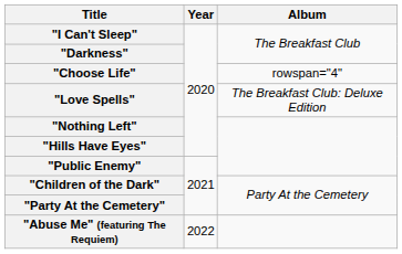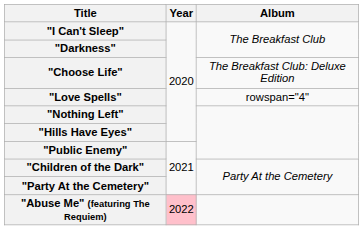"Choose Life" | Album: rowspan="4" -> The Breakfast Club: Deluxe Edition
"Love Spells" | Album: The Breakfast Club: Deluxe Edition -> rowspan="4"
"Abuse Me" (featuring The Requiem) | Year: no background -> pink background
